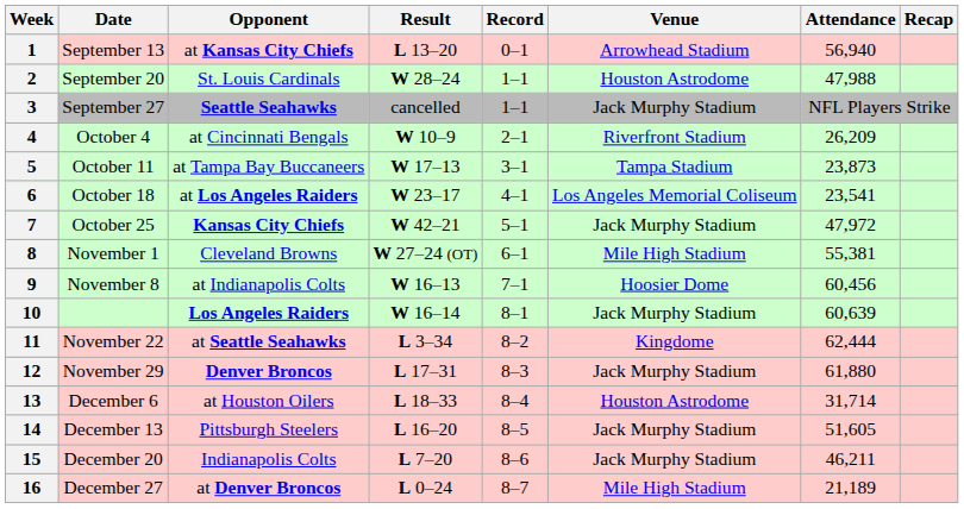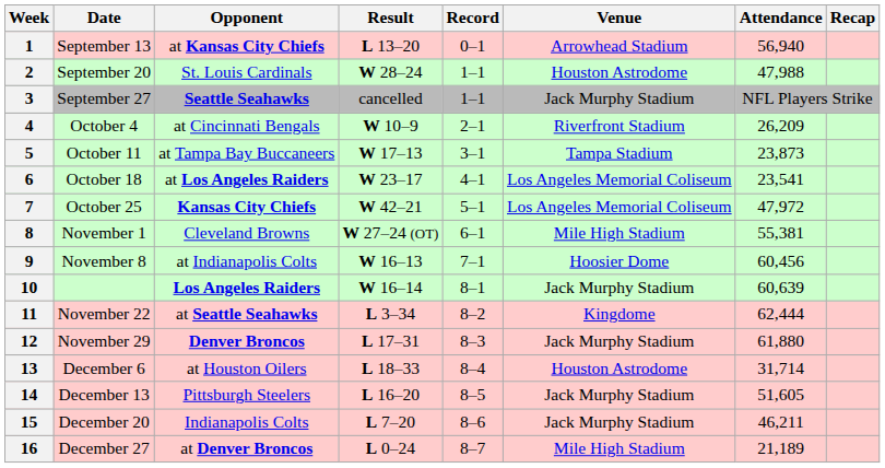7 | Venue: Jack Murphy Stadium -> Los Angeles Memorial Coliseum
